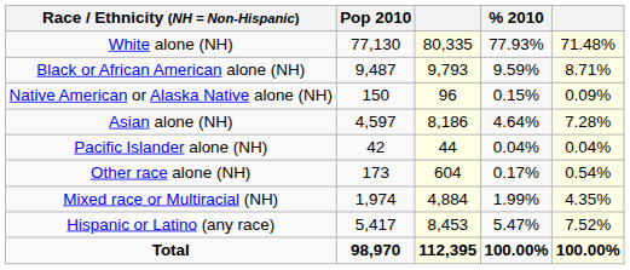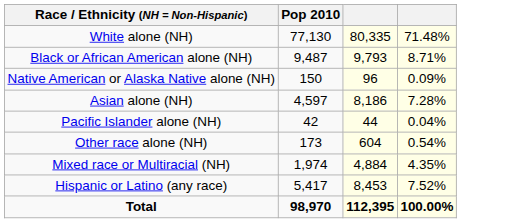- column: % 2010 | 77.93% | 9.59% | 0.15% | 4.64% | 0.04% | 0.17% | 1.99% | 5.47% | 100.00%
